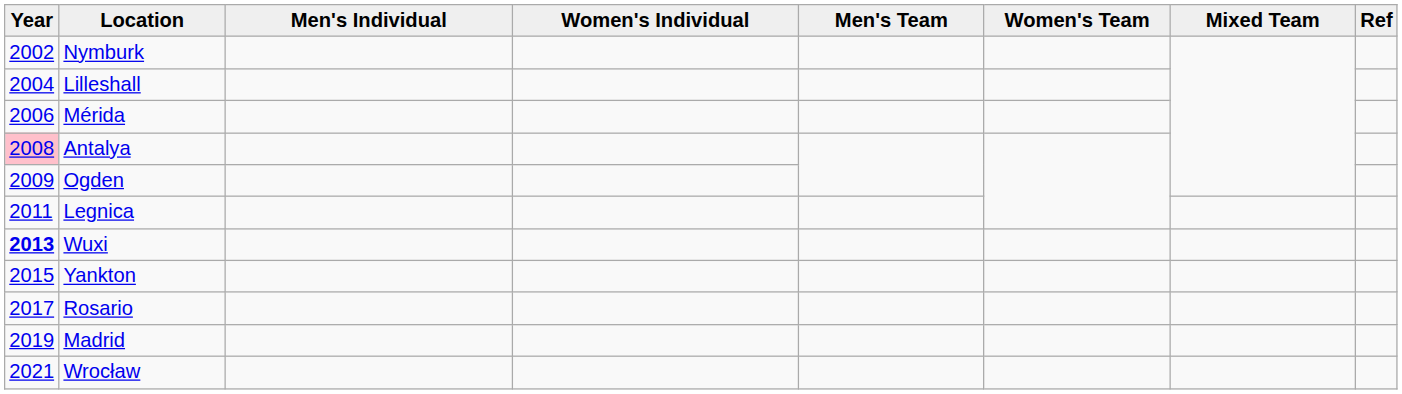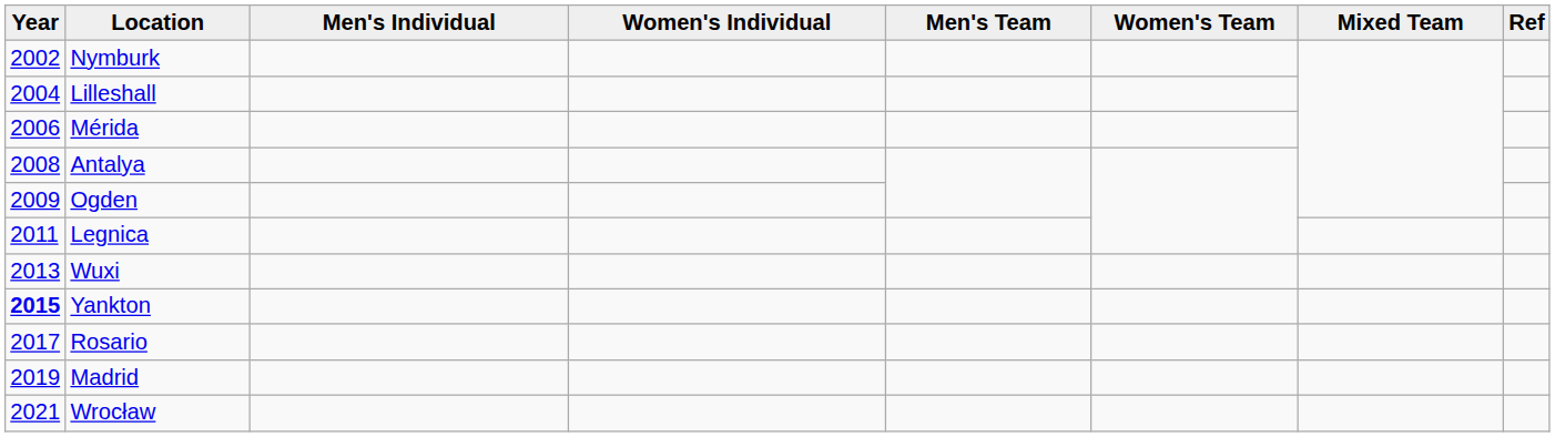Antalya | Year: pink background -> no background
Wuxi | Year: bold -> normal
Yankton | Year: normal -> bold
